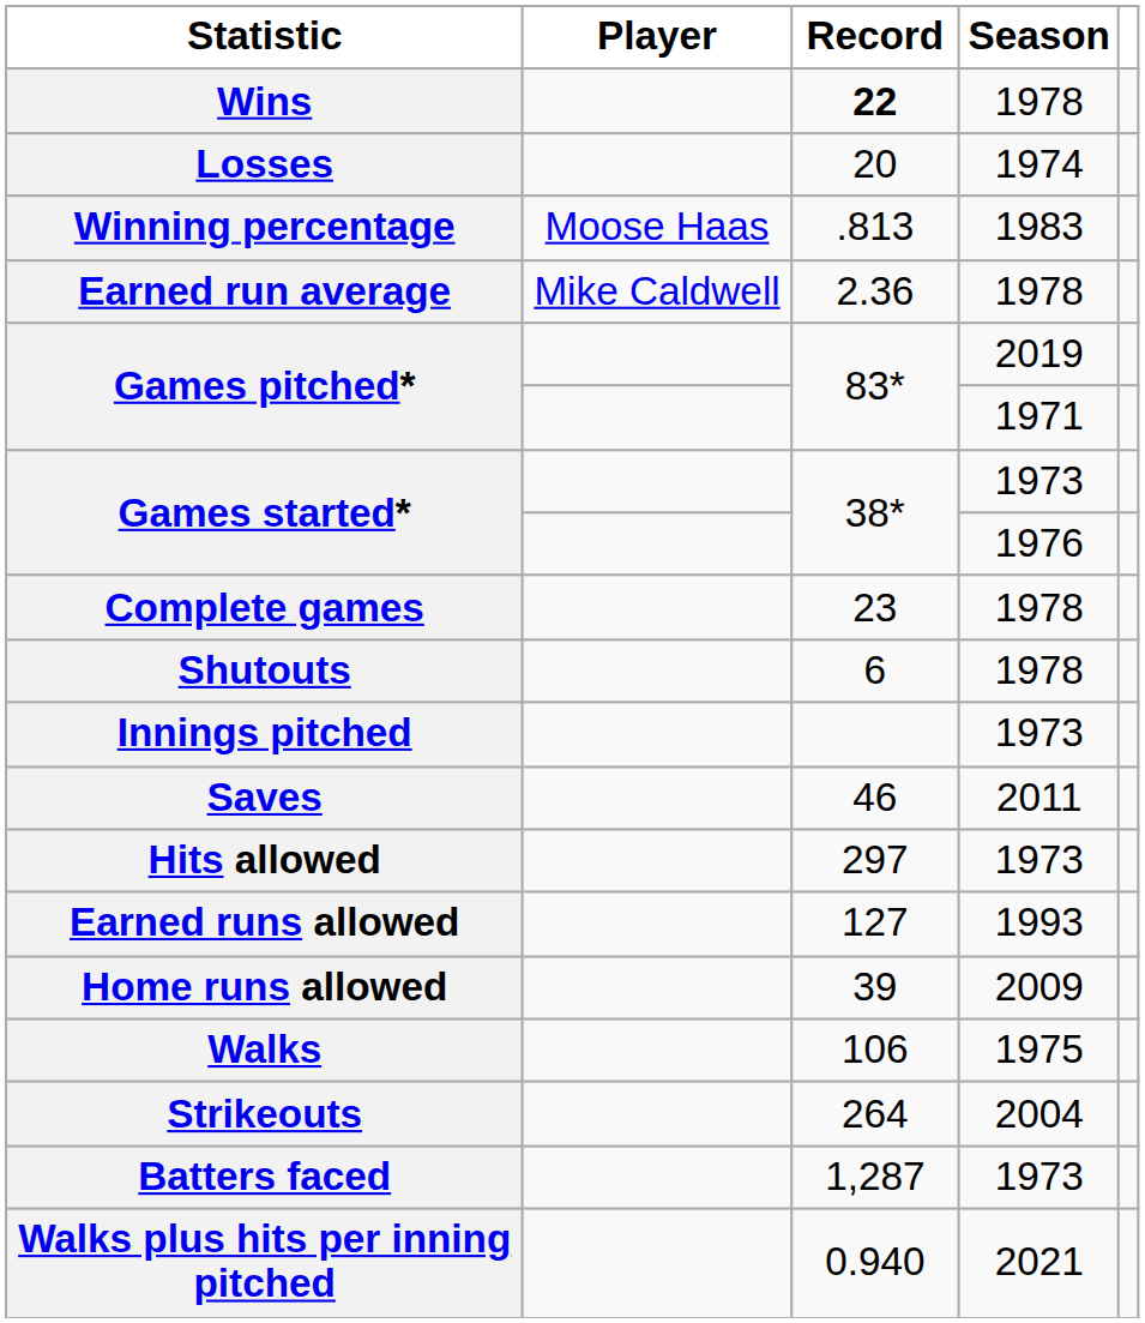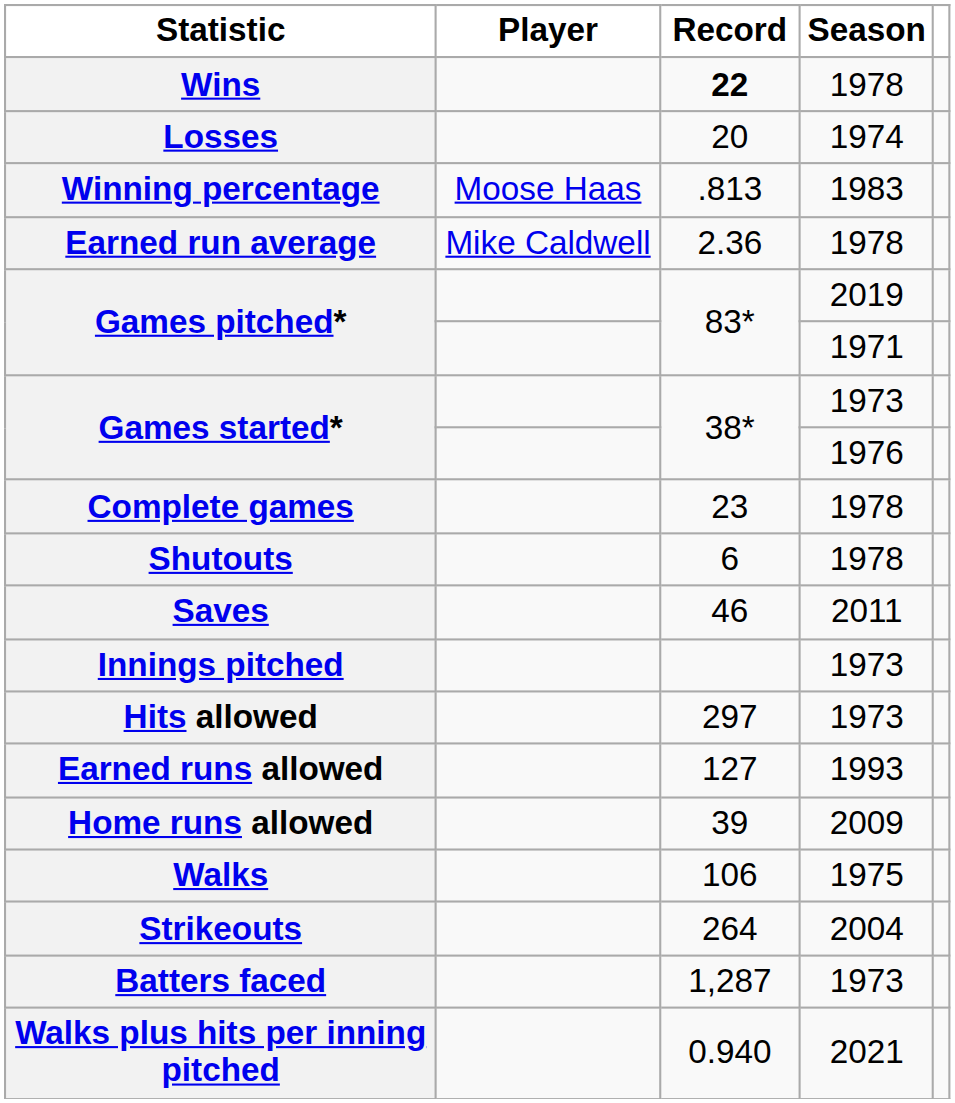rows swapped: Saves <-> Innings pitched
